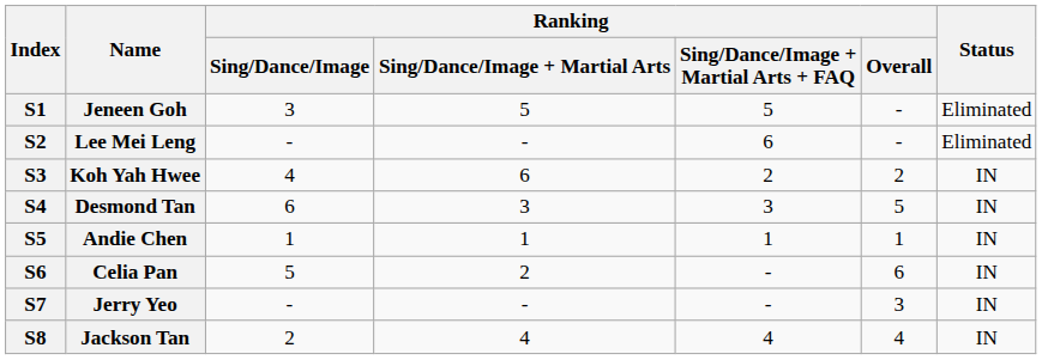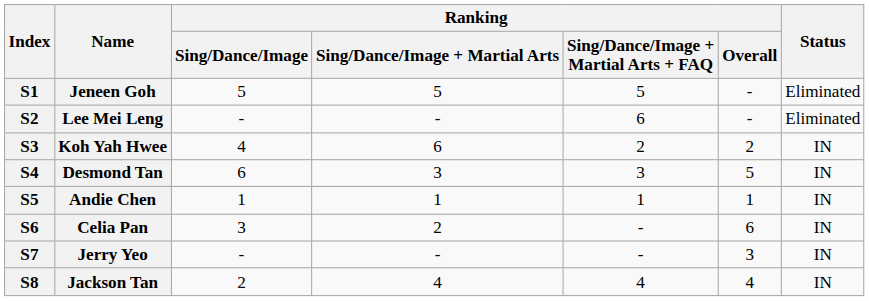Jeneen Goh | Ranking / Sing/Dance/Image: 3 -> 5
Celia Pan | Ranking / Sing/Dance/Image: 5 -> 3
